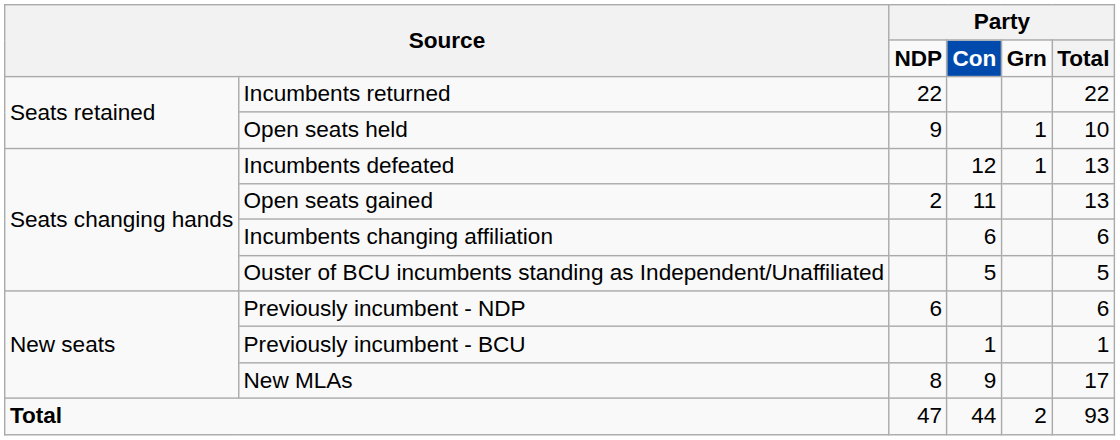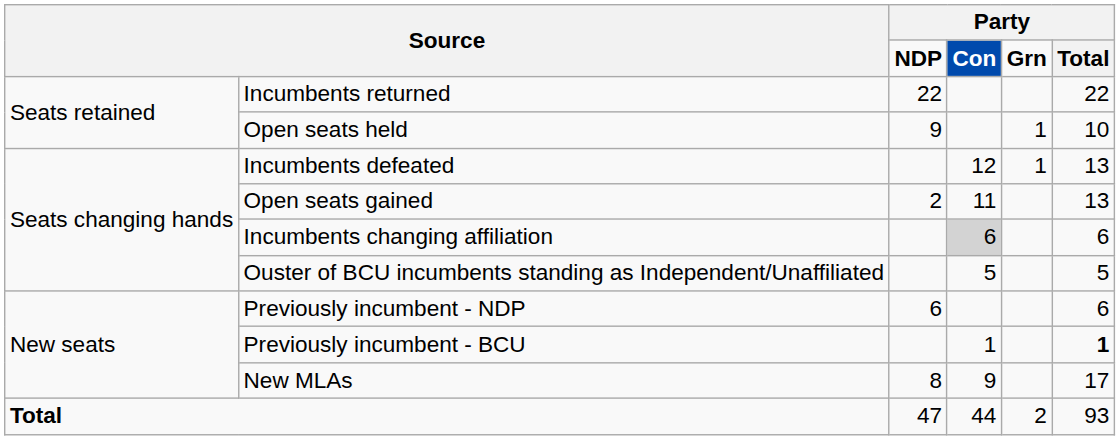Incumbents changing affiliation | column 4: no background -> lightgrey background
Previously incumbent - BCU | column 6: normal -> bold
